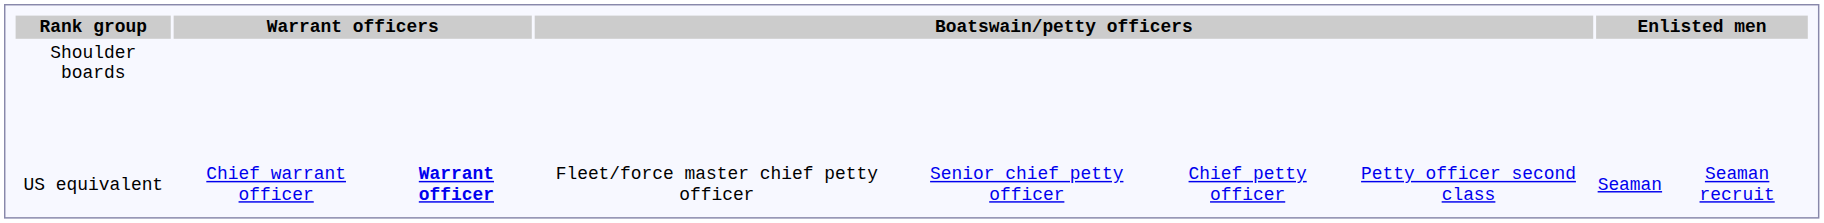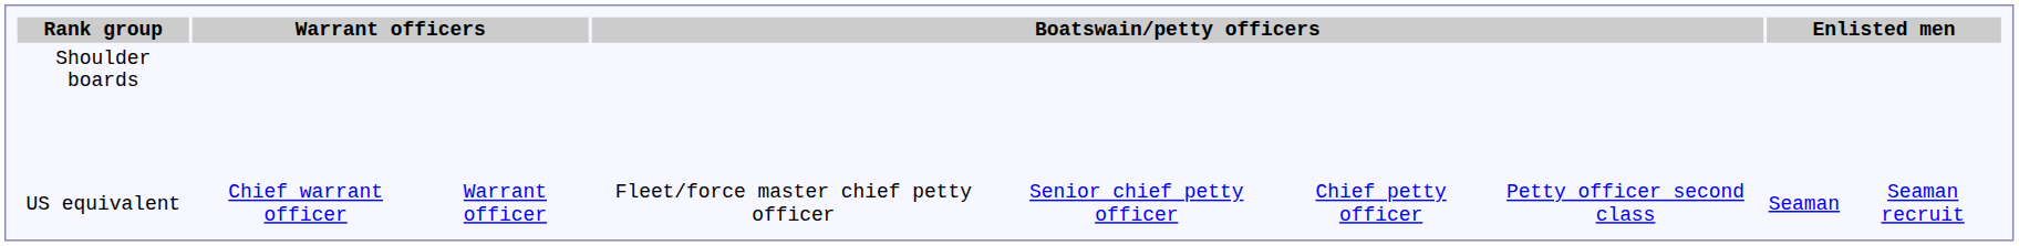US equivalent | column 3: bold -> normal
